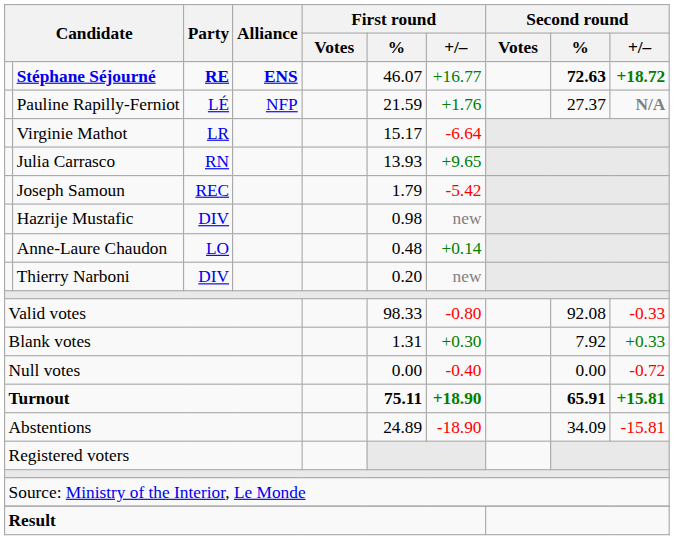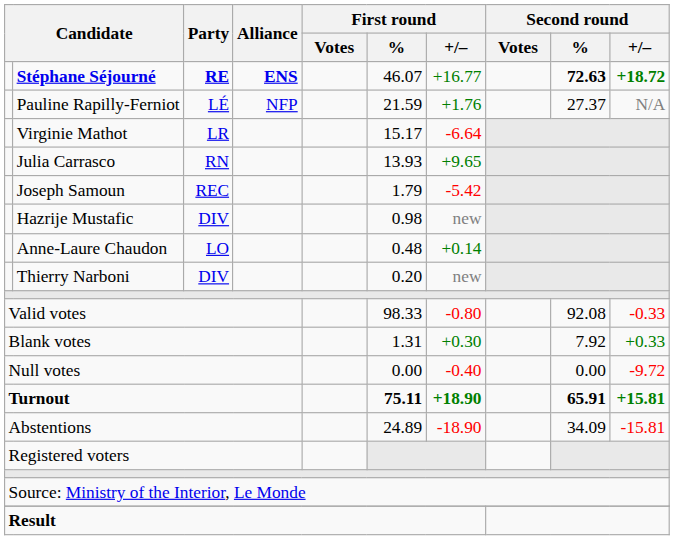Pauline Rapilly-Ferniot | Second round / +/–: bold -> normal
Null votes | Second round / +/–: -0.72 -> -9.72
